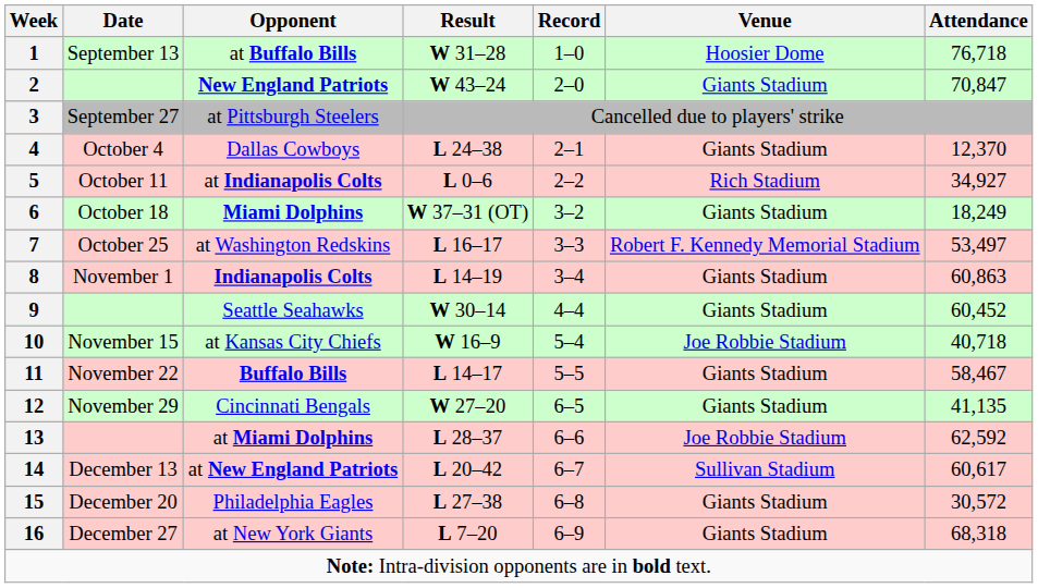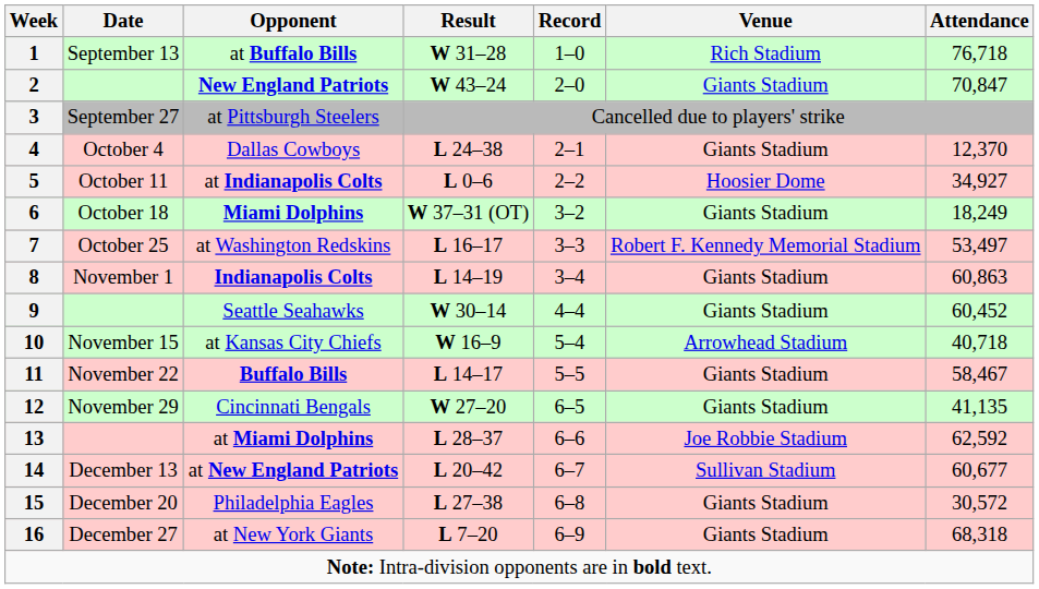1 | Venue: Hoosier Dome -> Rich Stadium
5 | Venue: Rich Stadium -> Hoosier Dome
10 | Venue: Joe Robbie Stadium -> Arrowhead Stadium
14 | Attendance: 60,617 -> 60,677
